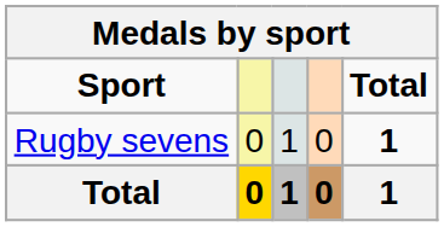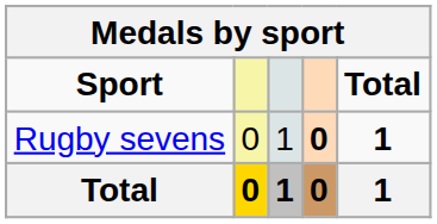Rugby sevens | column 4: normal -> bold
